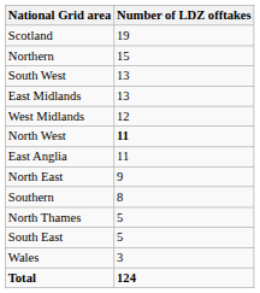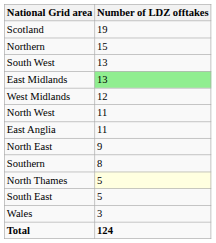East Midlands | Number of LDZ offtakes: no background -> lightgreen background
North West | Number of LDZ offtakes: bold -> normal
North Thames | Number of LDZ offtakes: no background -> lightyellow background
